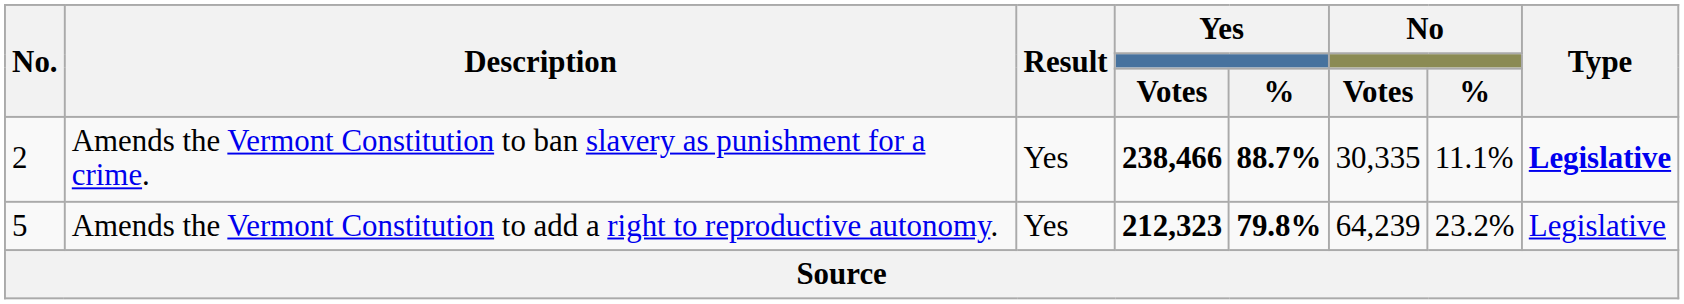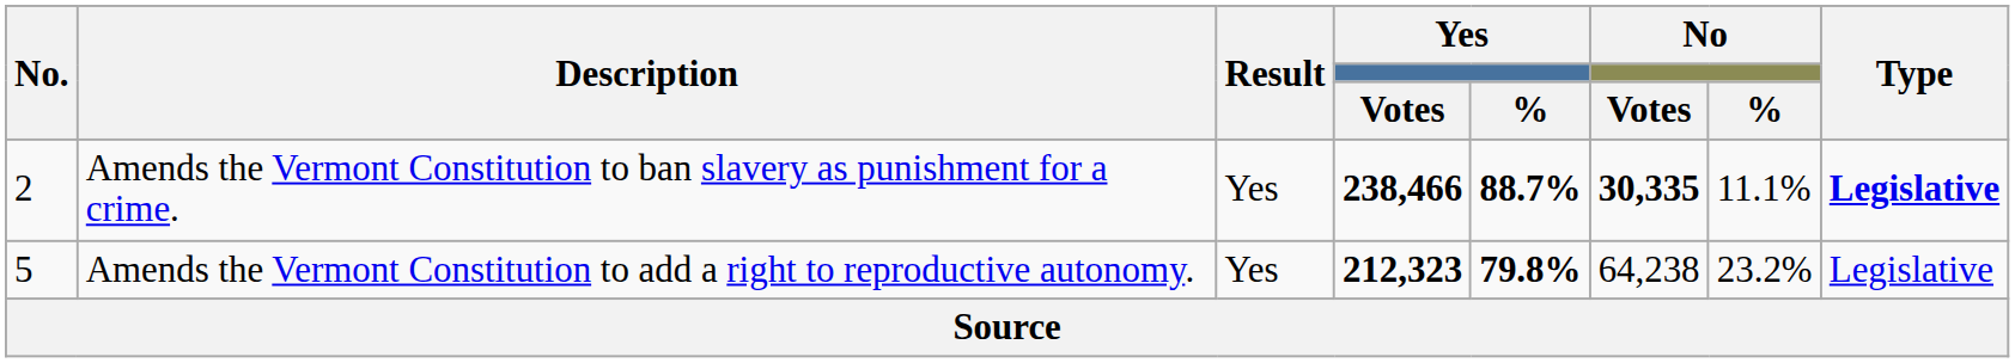row 4 | No / Votes: normal -> bold
row 5 | No / Votes: 64,239 -> 64,238
